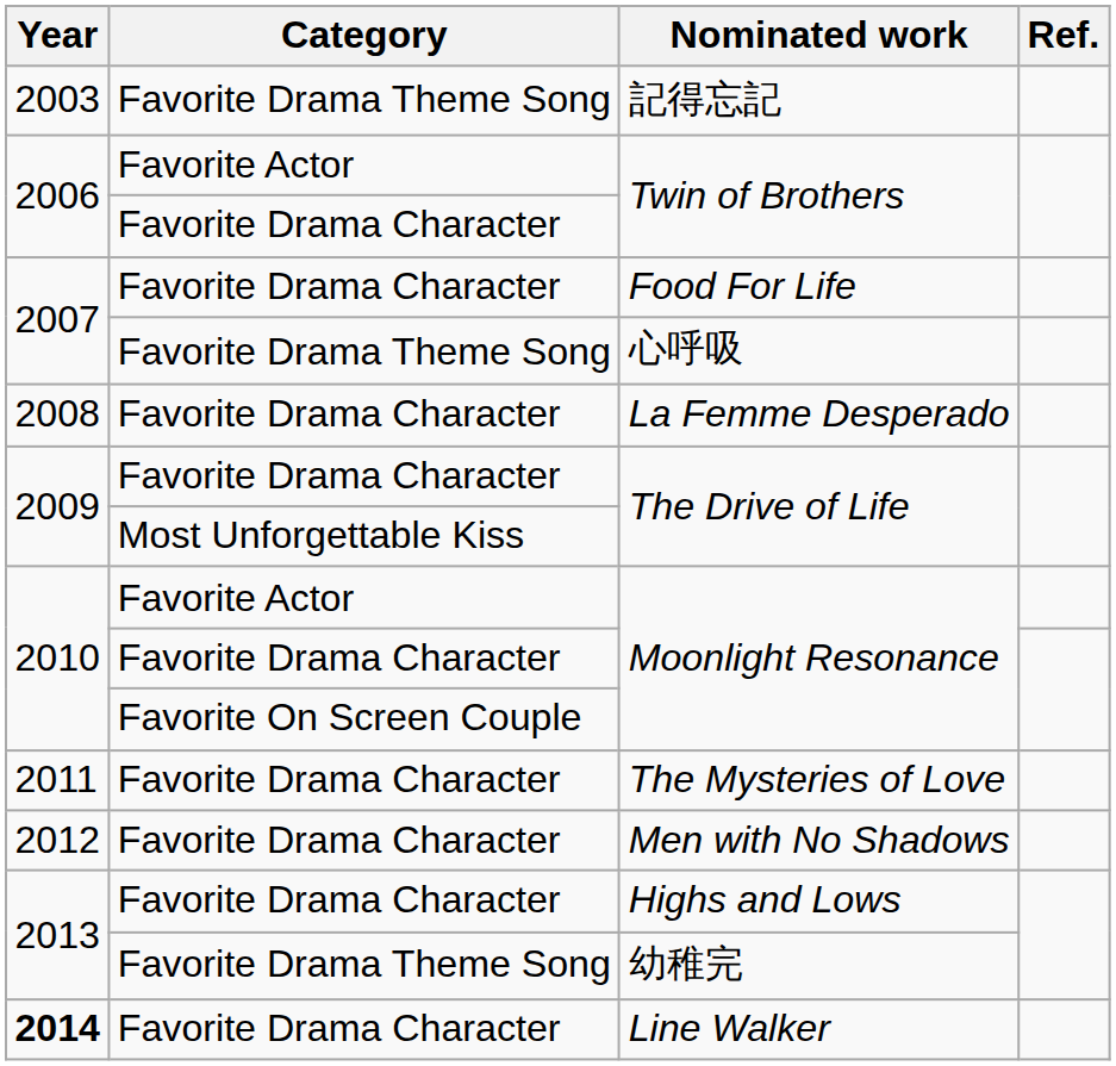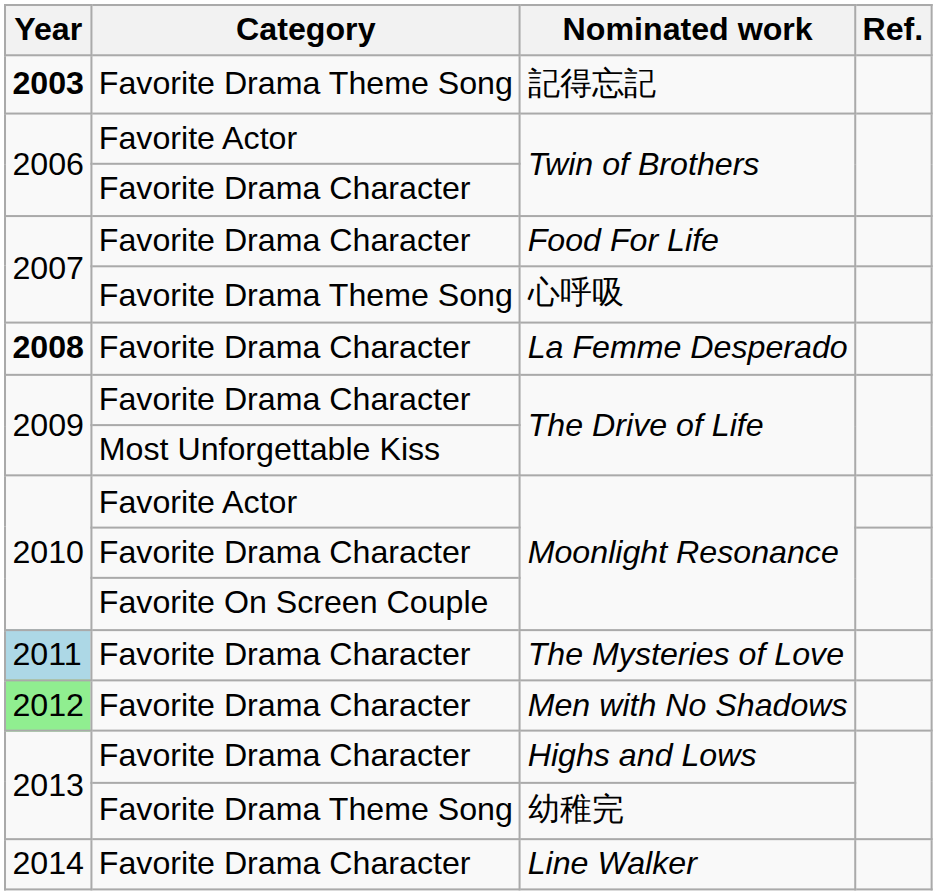記得忘記 | Year: normal -> bold
La Femme Desperado | Year: normal -> bold
The Mysteries of Love | Year: no background -> lightblue background
Men with No Shadows | Year: no background -> lightgreen background
Line Walker | Year: bold -> normal
